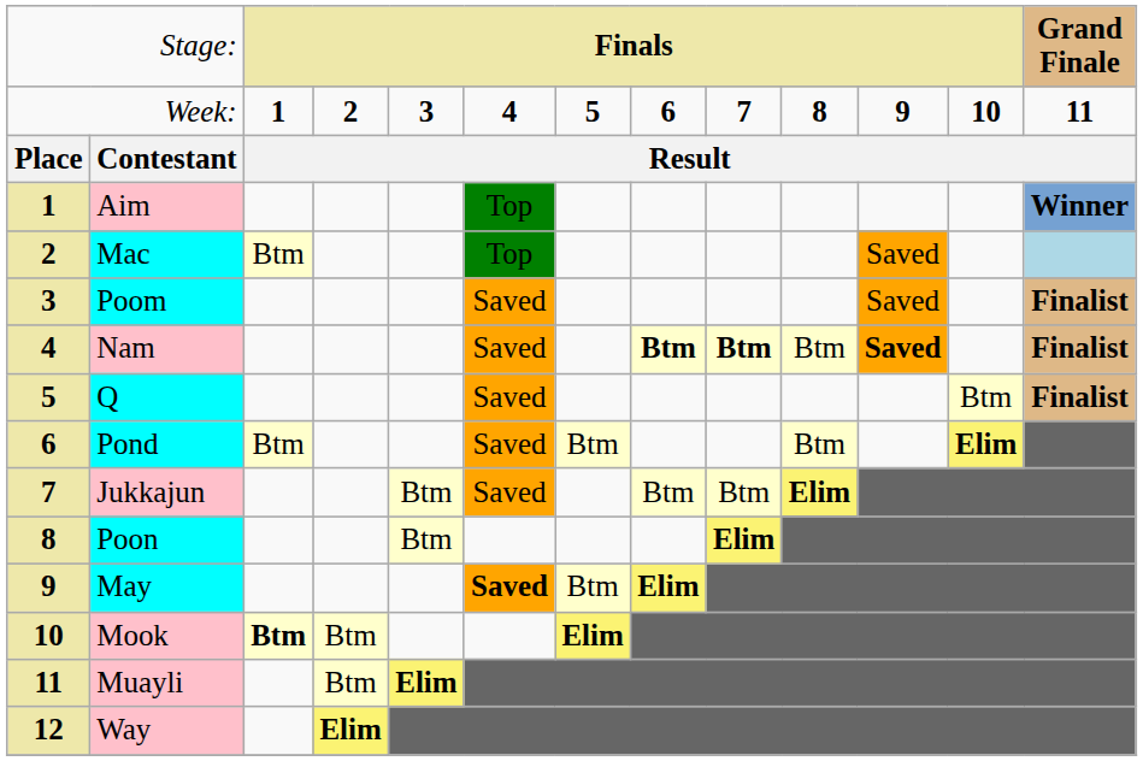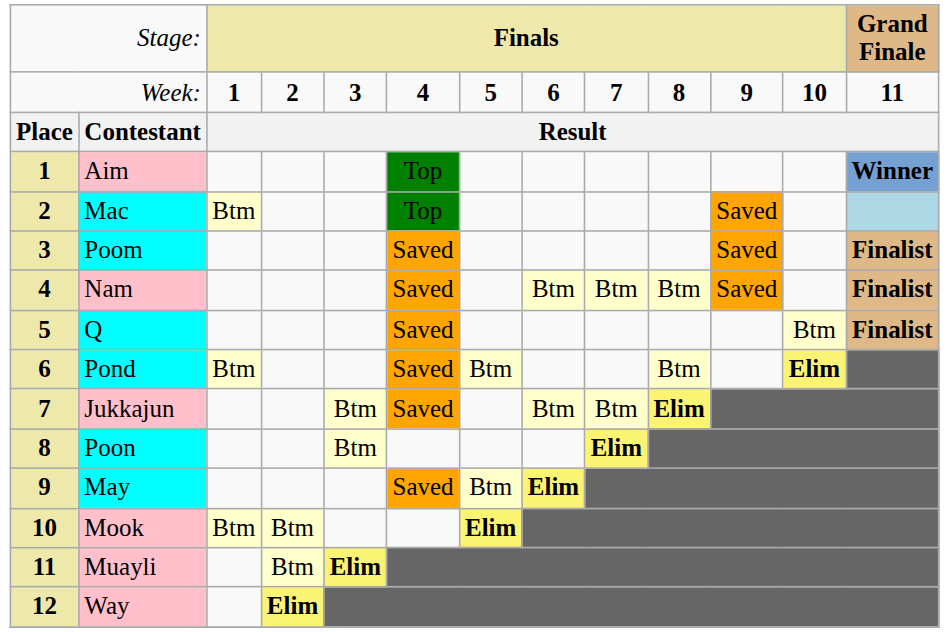Nam | column 8: bold -> normal
Nam | column 9: bold -> normal
Nam | column 11: bold -> normal
May | column 6: bold -> normal
Mook | column 3: bold -> normal
